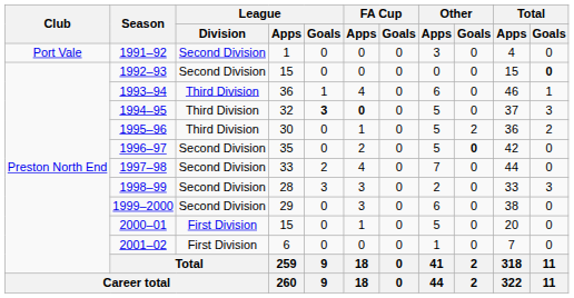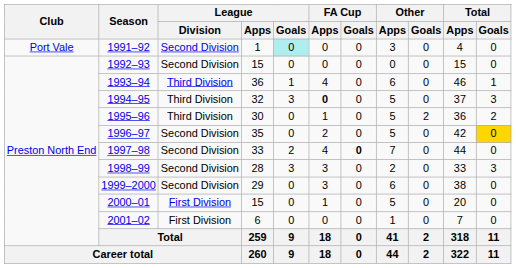1991–92 | League / Goals: no background -> paleturquoise background
1992–93 | Total / Goals: bold -> normal
1994–95 | League / Goals: bold -> normal
1996–97 | Other / Goals: bold -> normal
1996–97 | Total / Goals: no background -> gold background
1997–98 | FA Cup / Goals: normal -> bold
